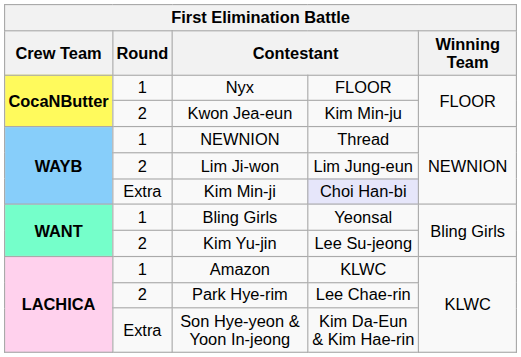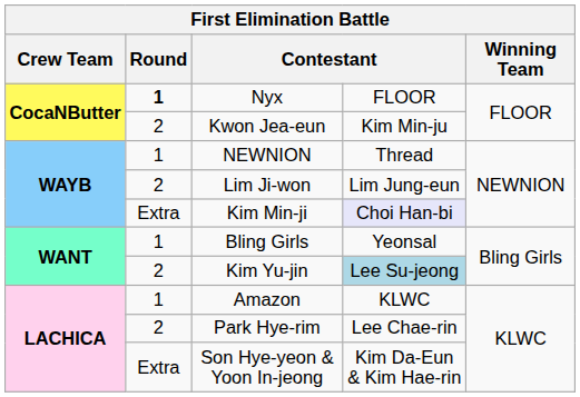Nyx | Round: normal -> bold
Kim Yu-jin | column 4: no background -> lightblue background
